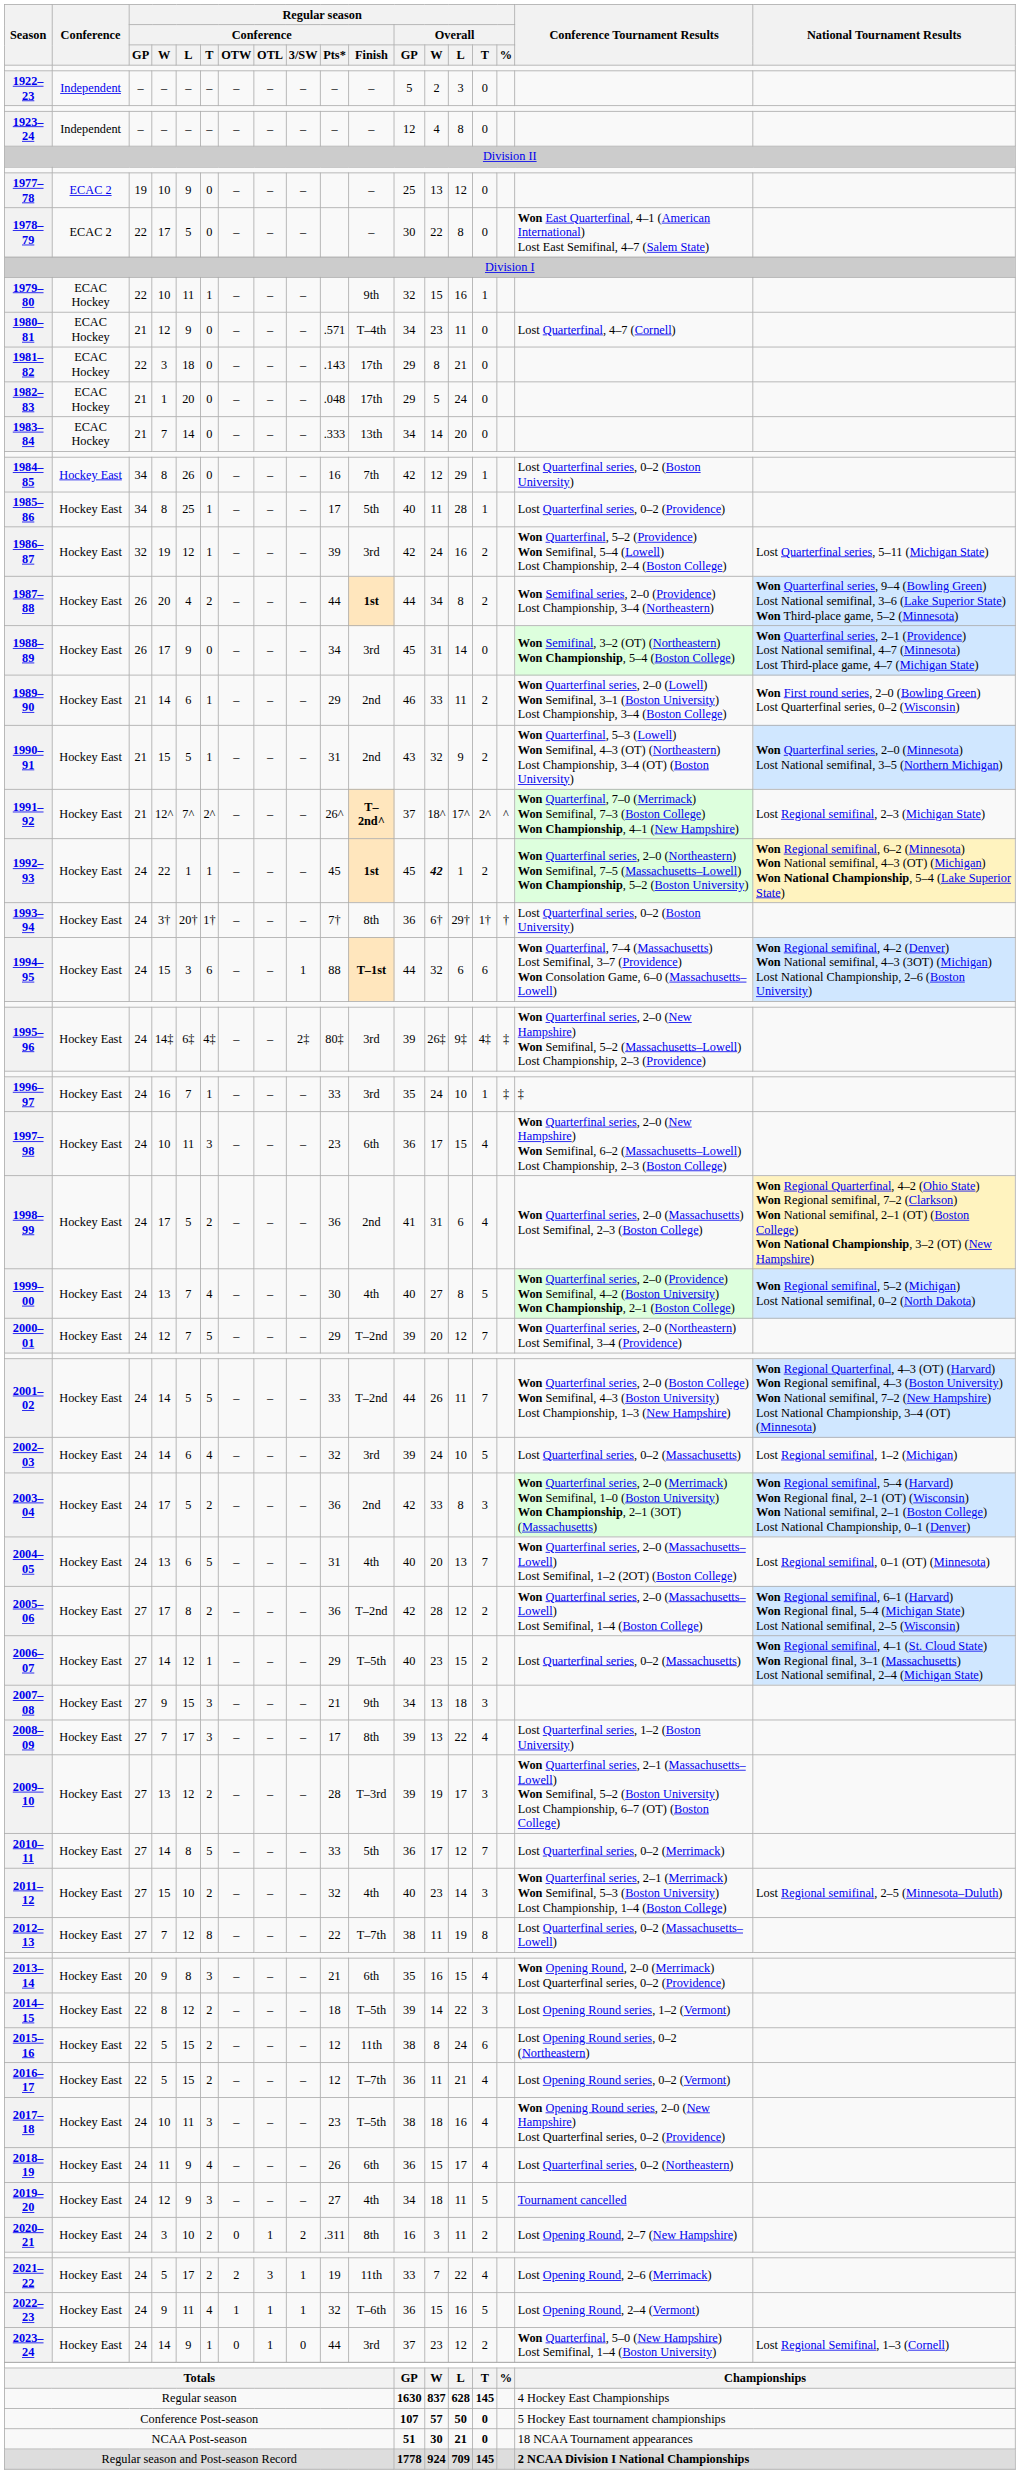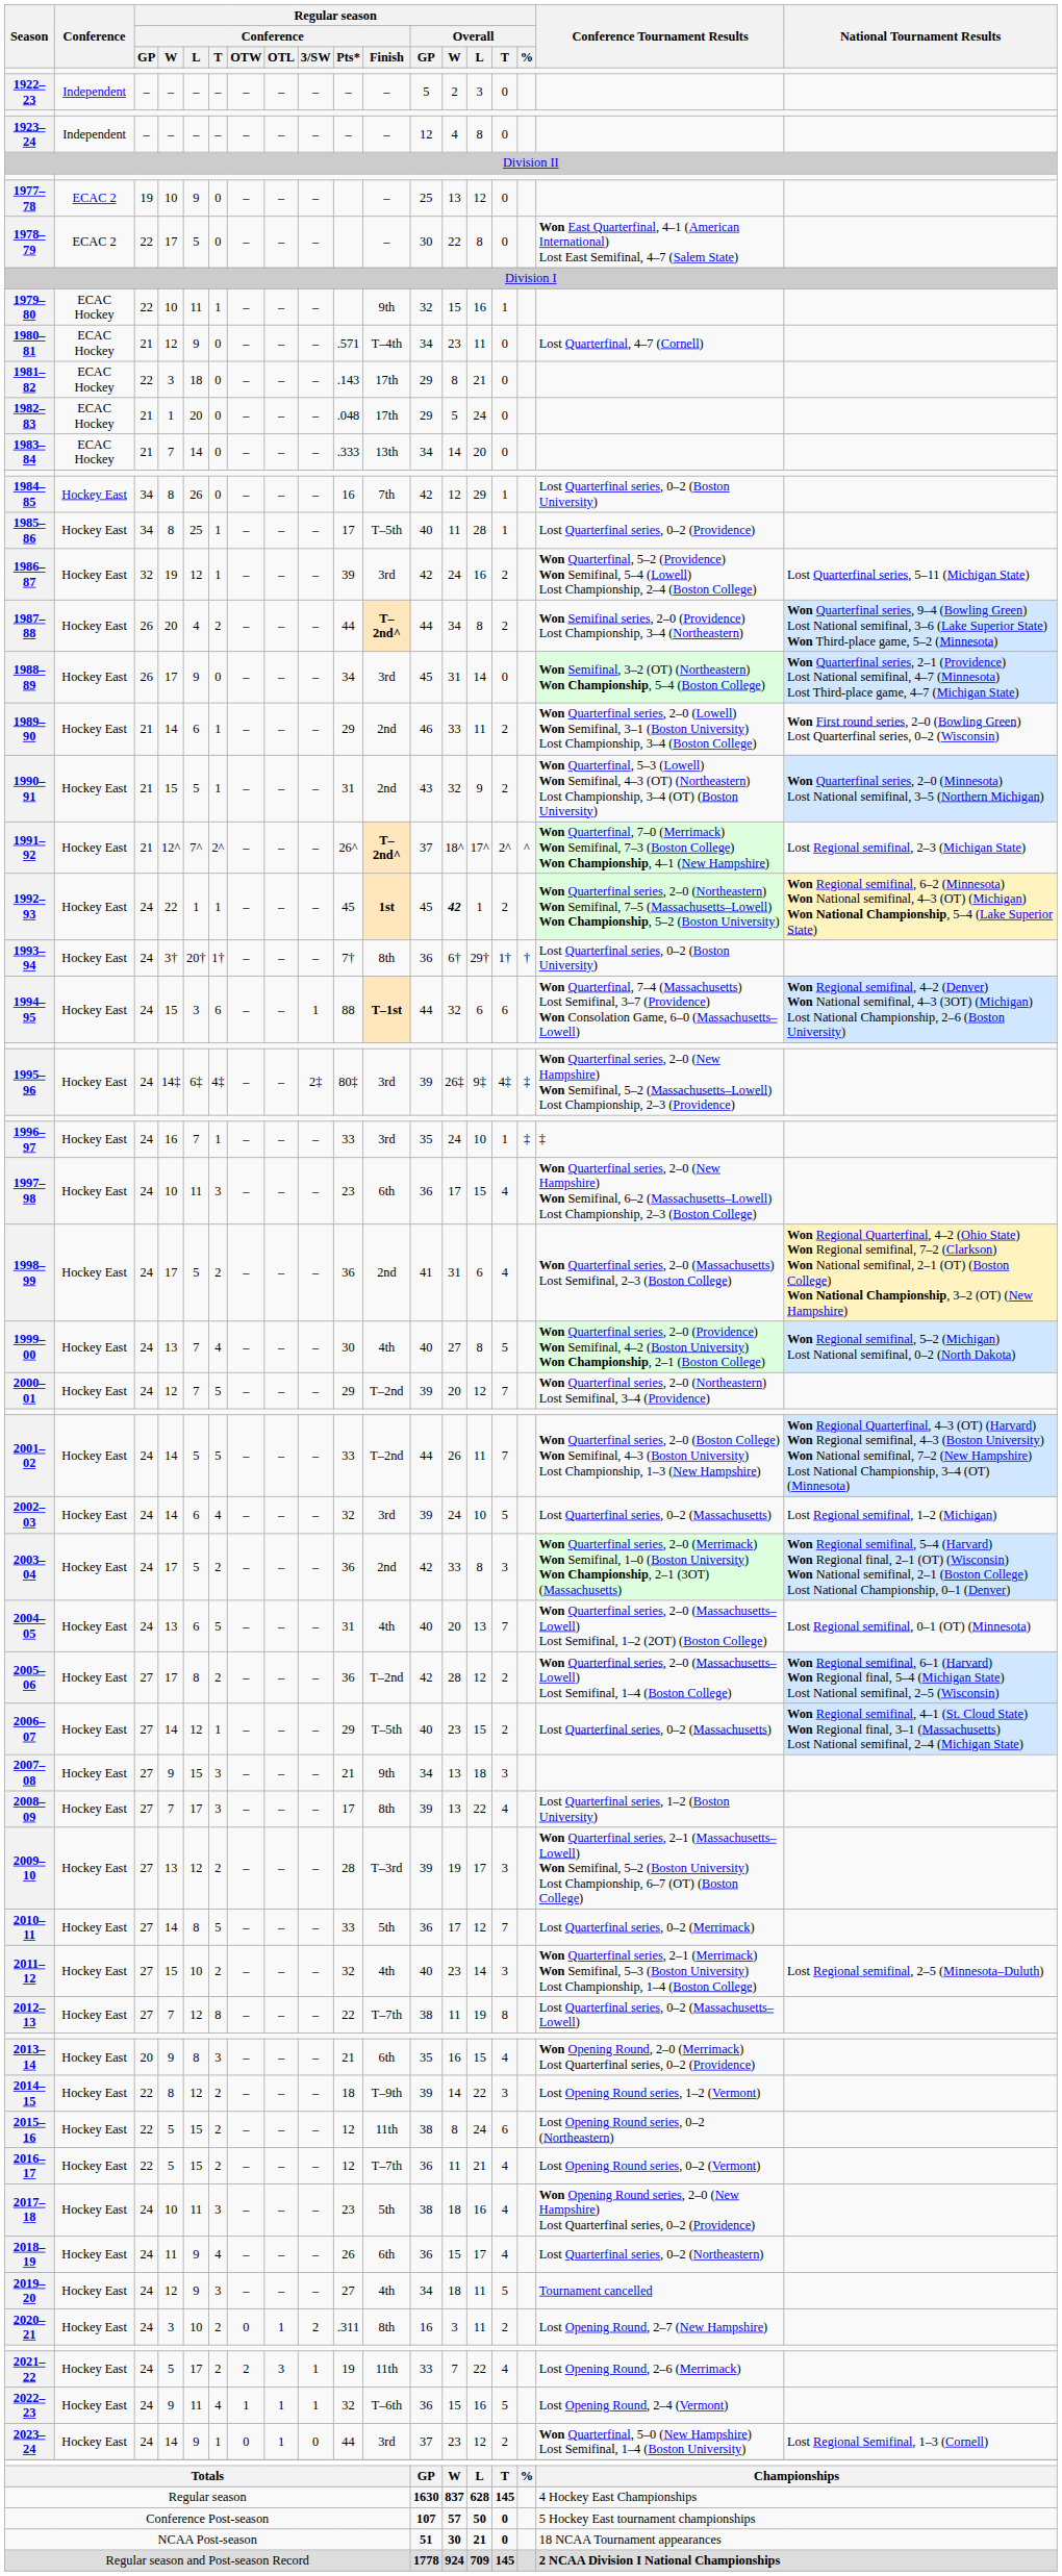1985–86 | Regular season / Conference / Finish: 5th -> T–5th
1987–88 | Regular season / Conference / Finish: 1st -> T–2nd^
2014–15 | Regular season / Conference / Finish: T–5th -> T–9th
2017–18 | Regular season / Conference / Finish: T–5th -> 5th
